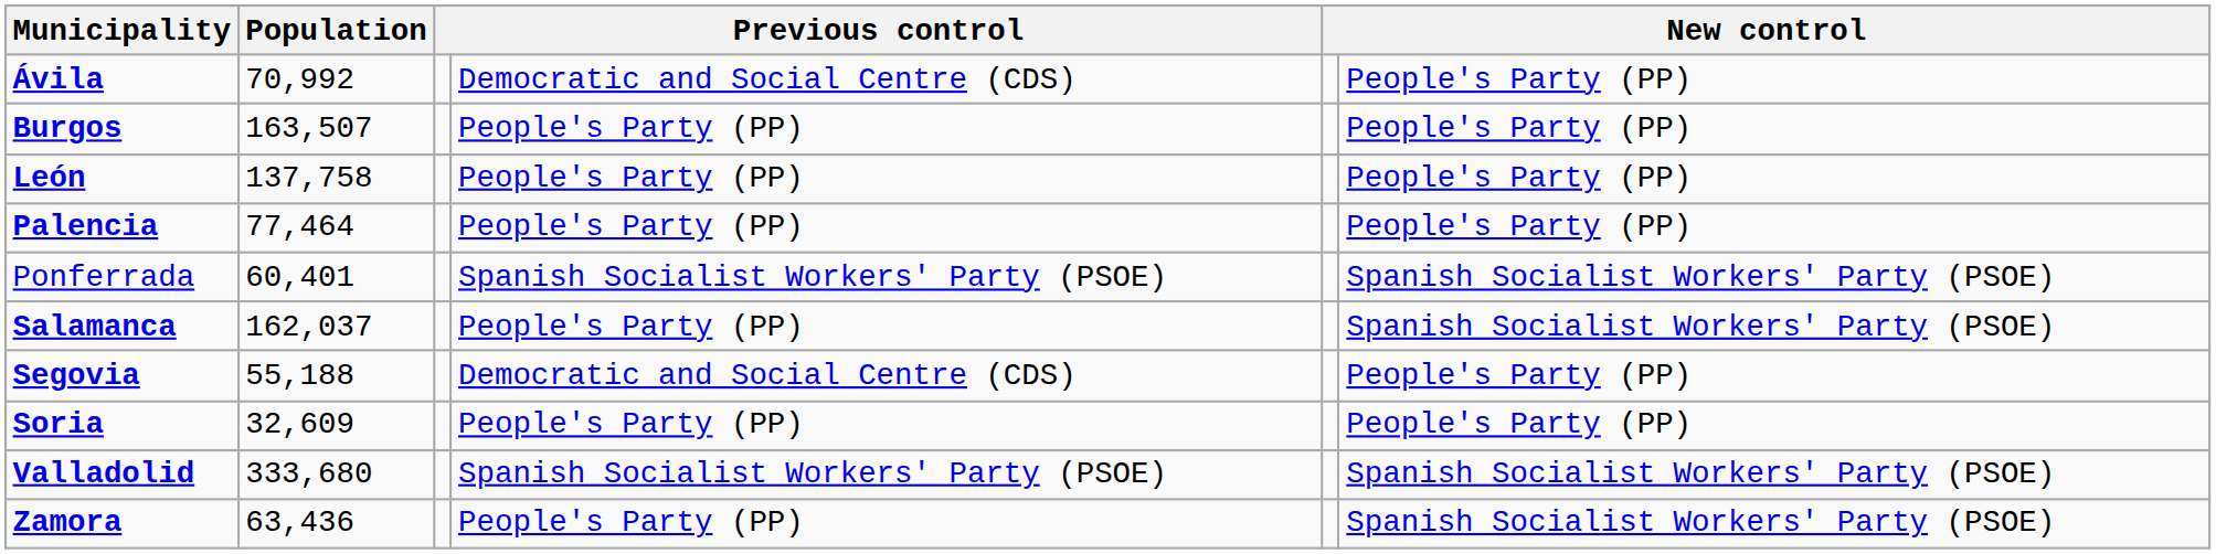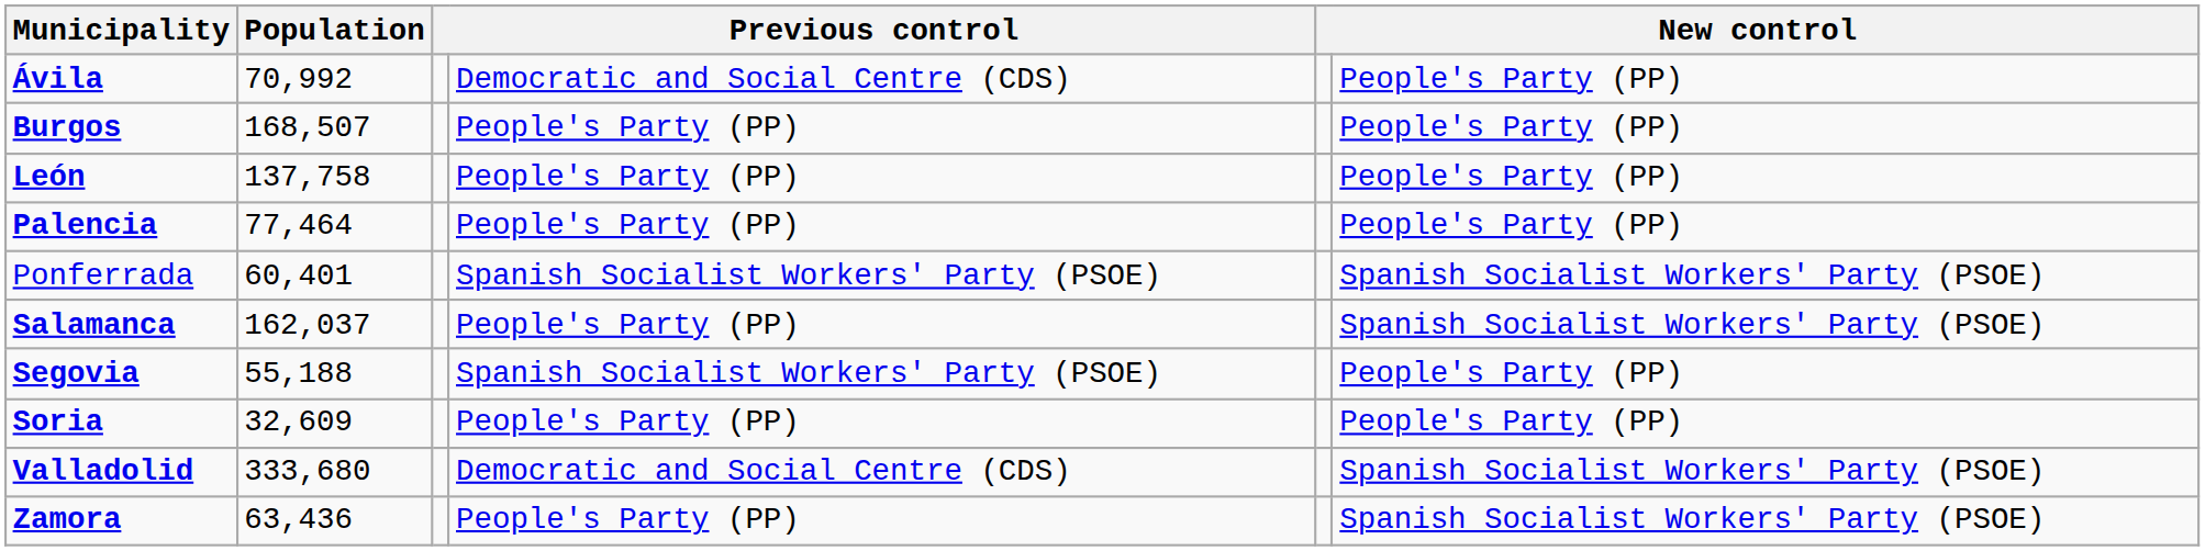Burgos | Population: 163,507 -> 168,507
Segovia | column 4: Democratic and Social Centre (CDS) -> Spanish Socialist Workers' Party (PSOE)
Valladolid | column 4: Spanish Socialist Workers' Party (PSOE) -> Democratic and Social Centre (CDS)
